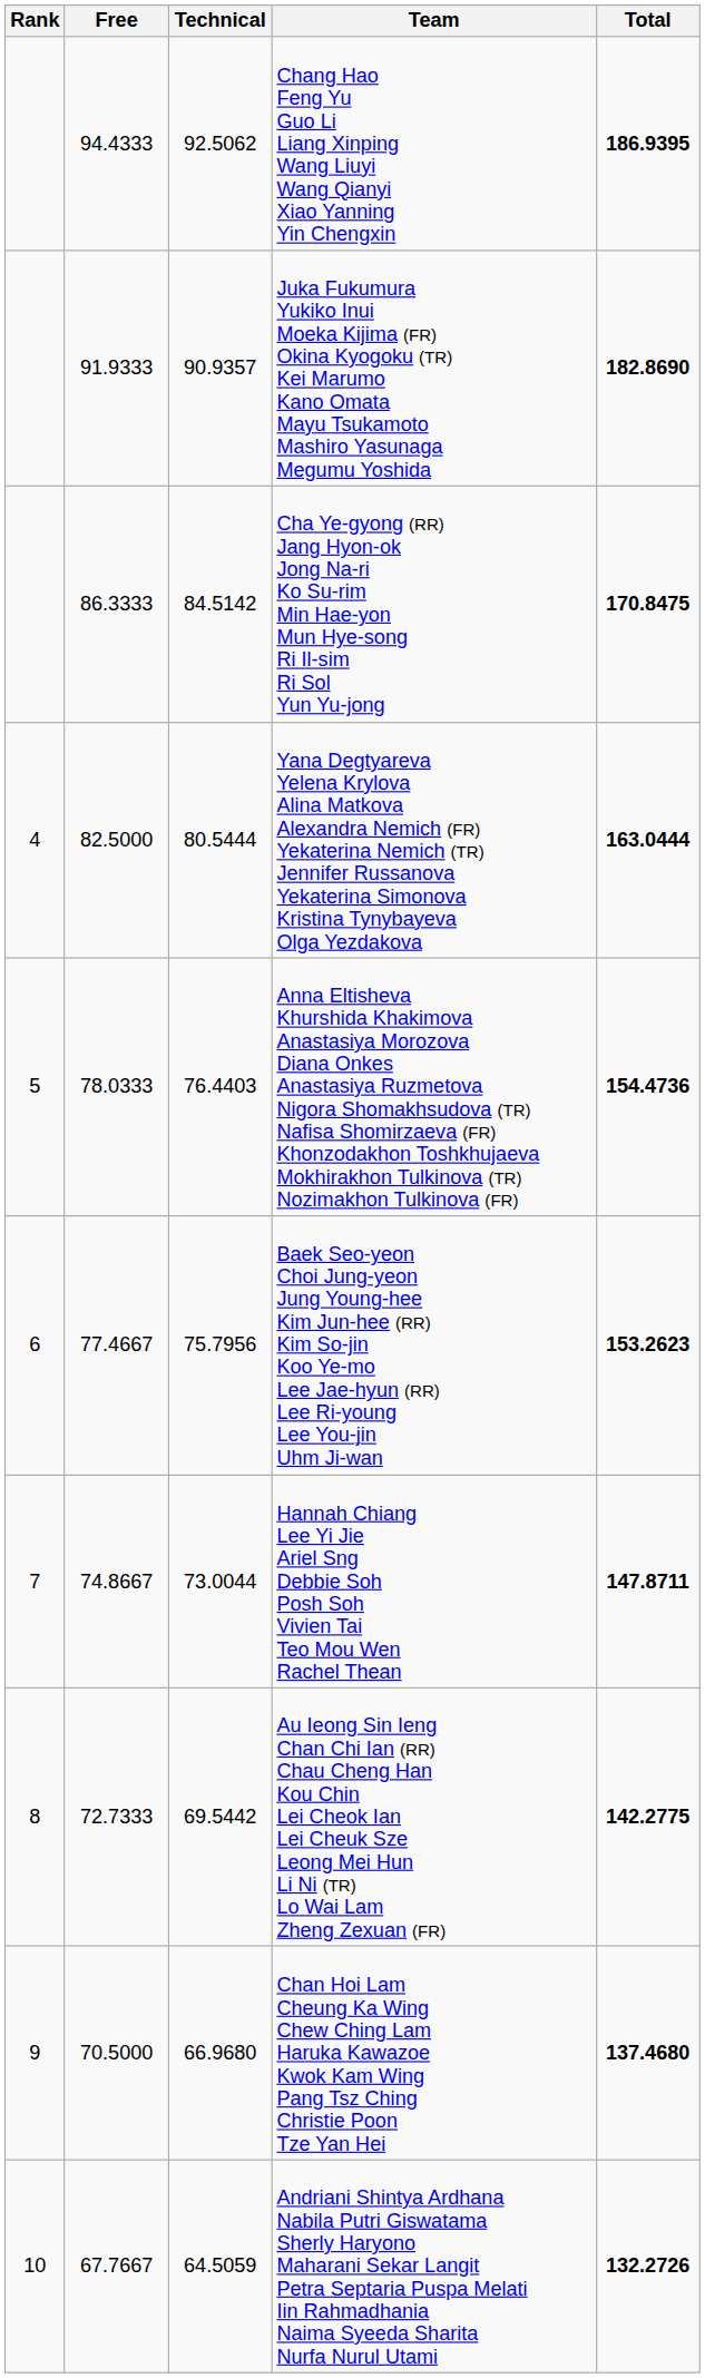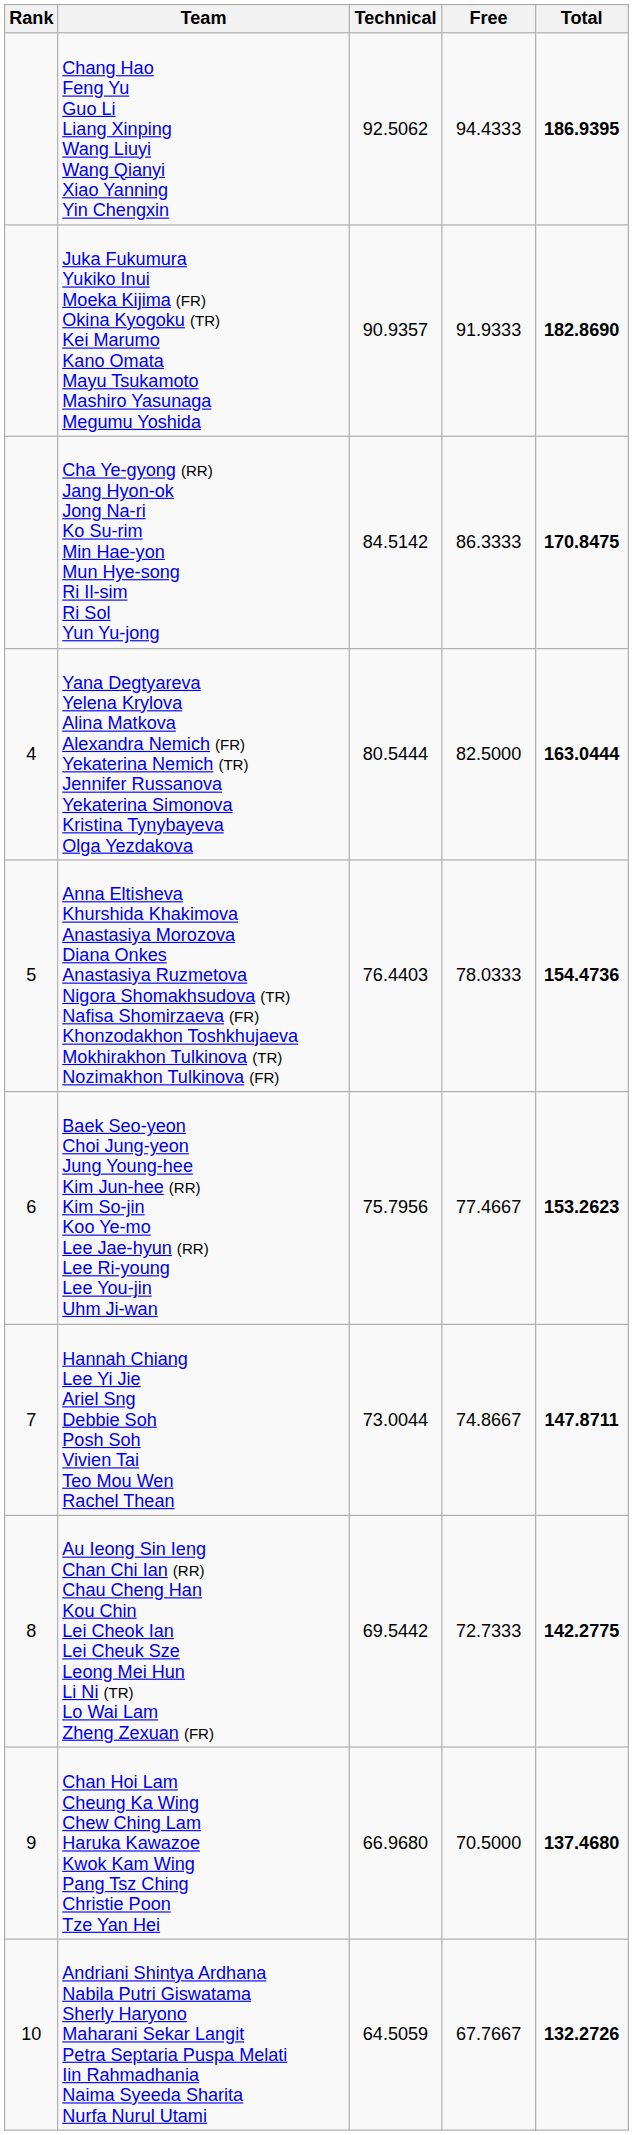columns swapped: Team <-> Free
